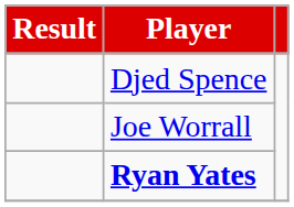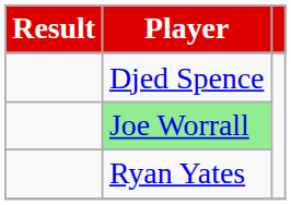Joe Worrall | Player: no background -> lightgreen background
Ryan Yates | Player: bold -> normal
